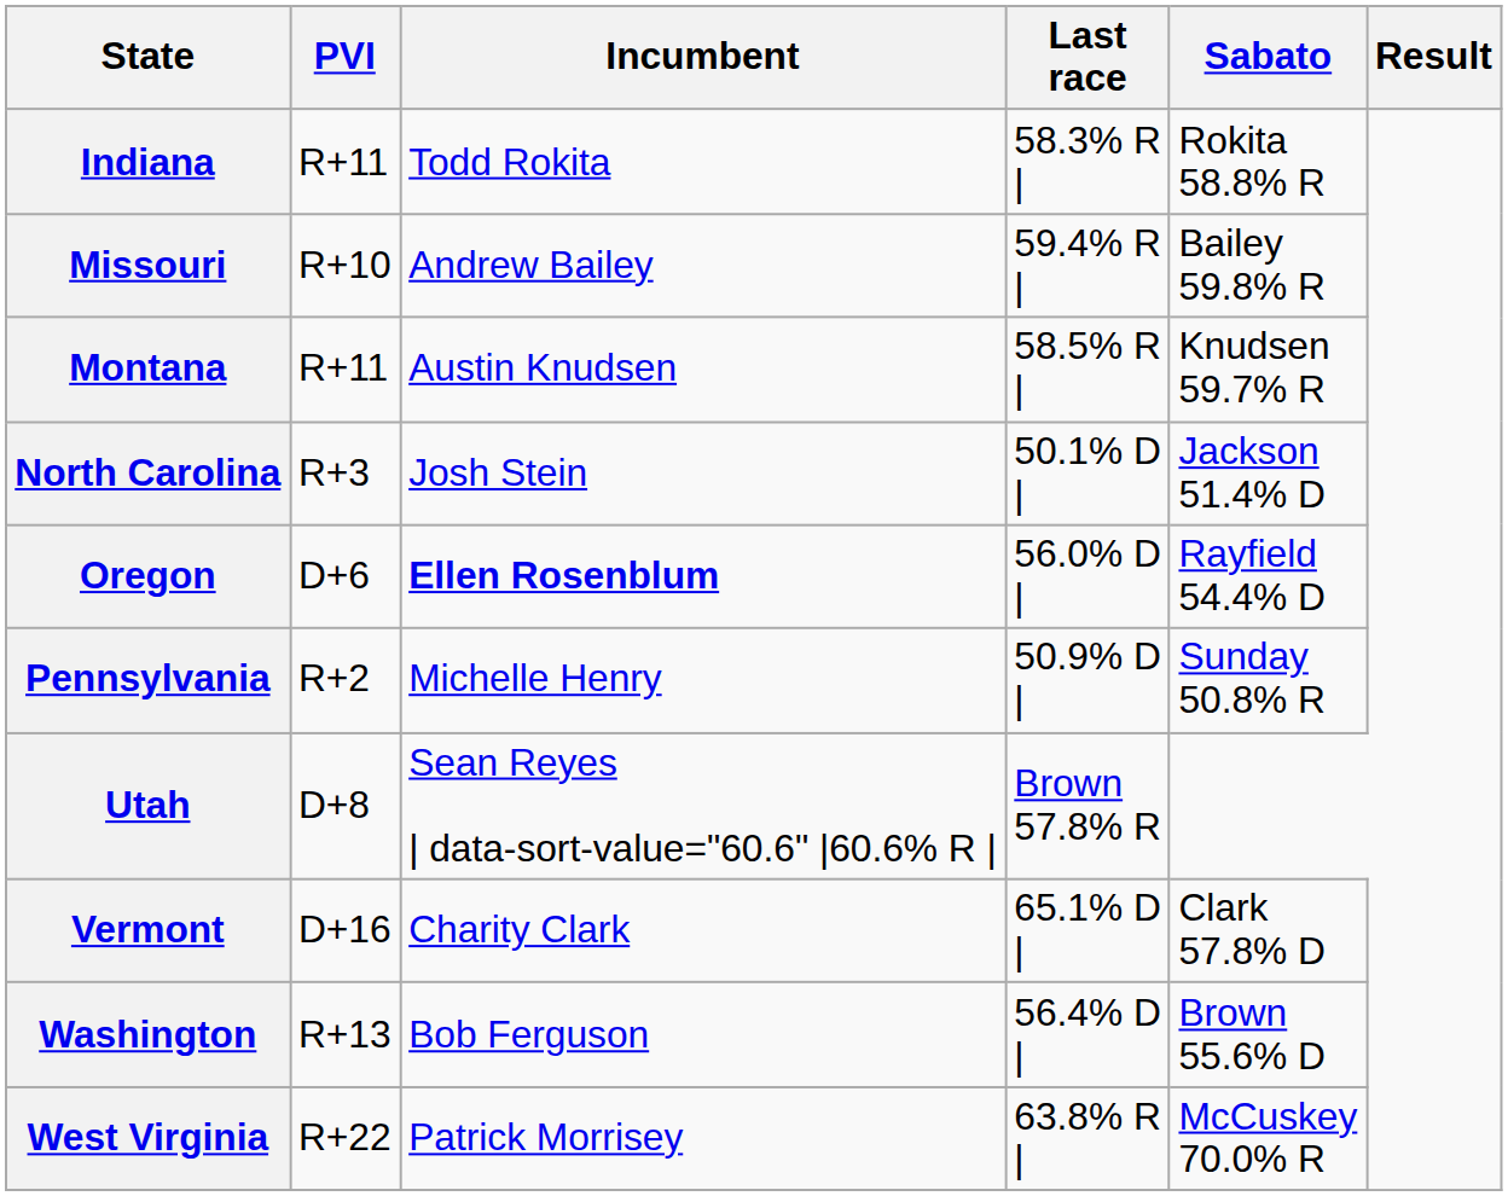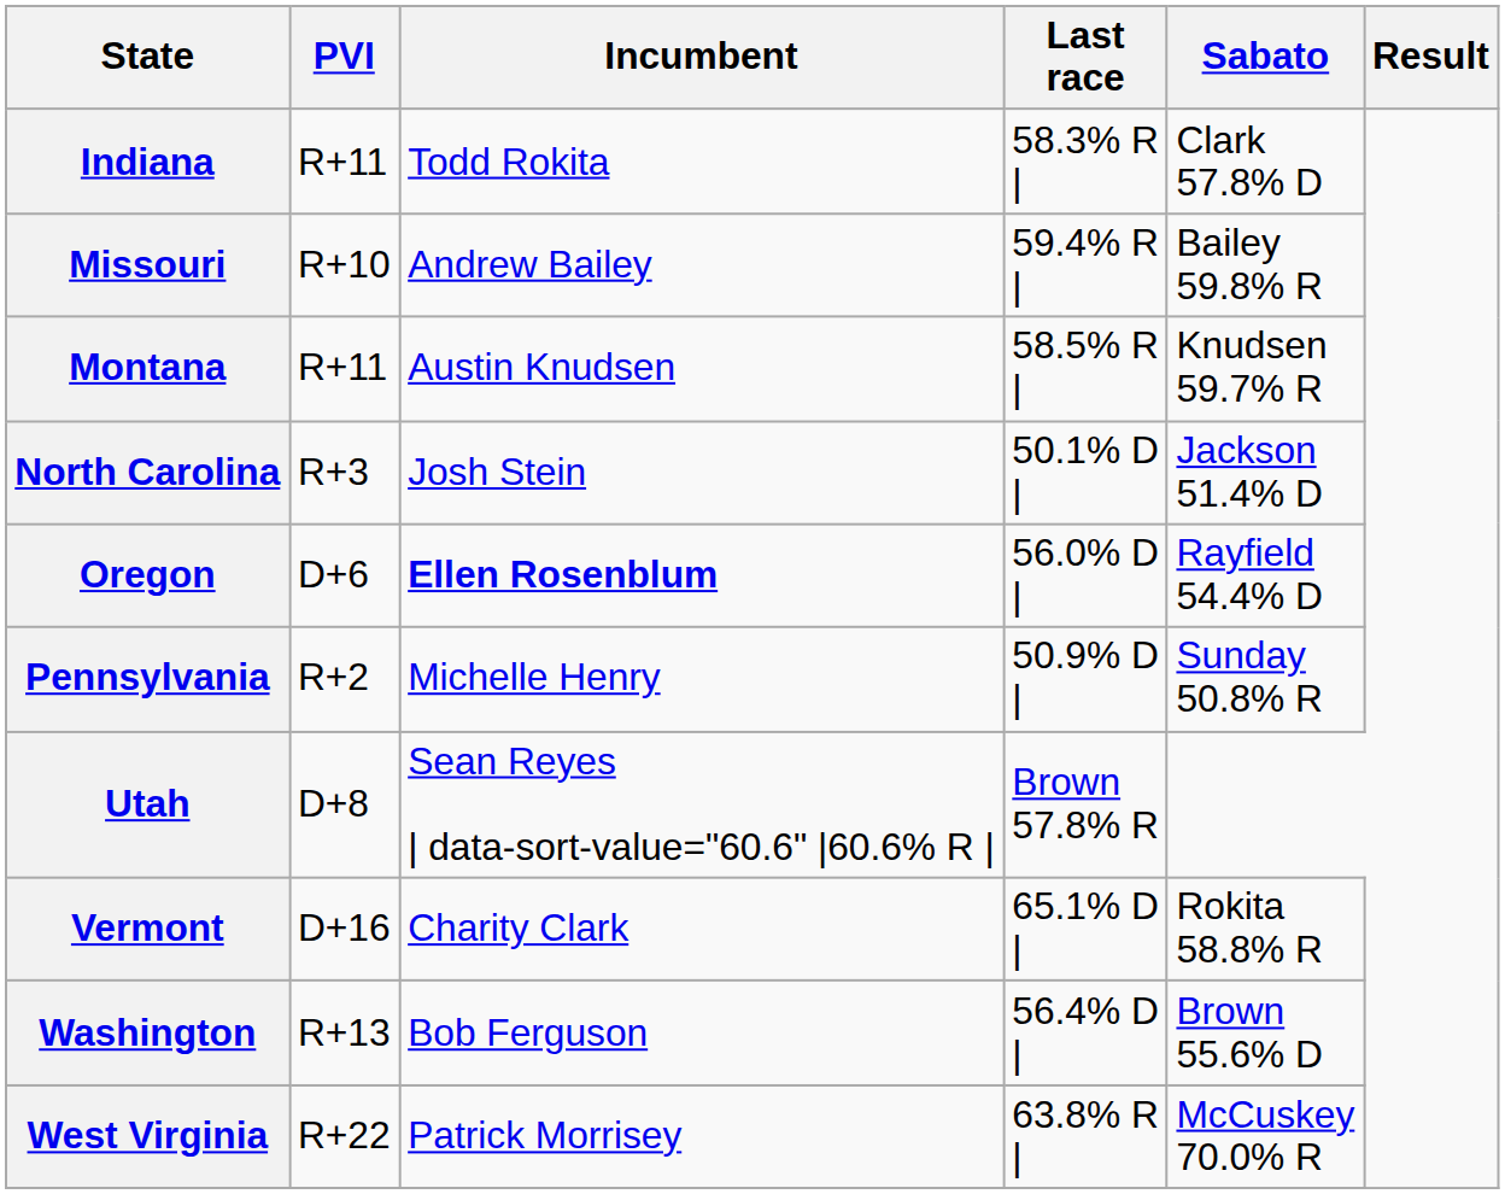Indiana | Sabato: Rokita 58.8% R -> Clark 57.8% D
Vermont | Sabato: Clark 57.8% D -> Rokita 58.8% R
